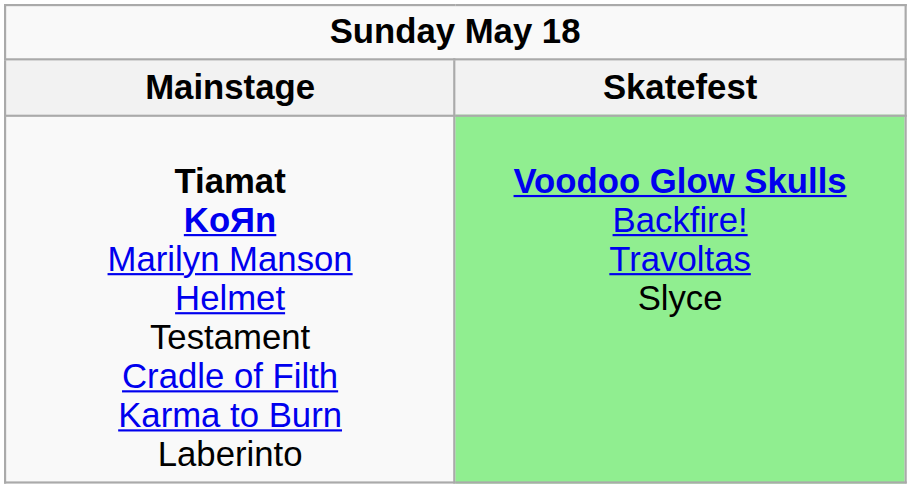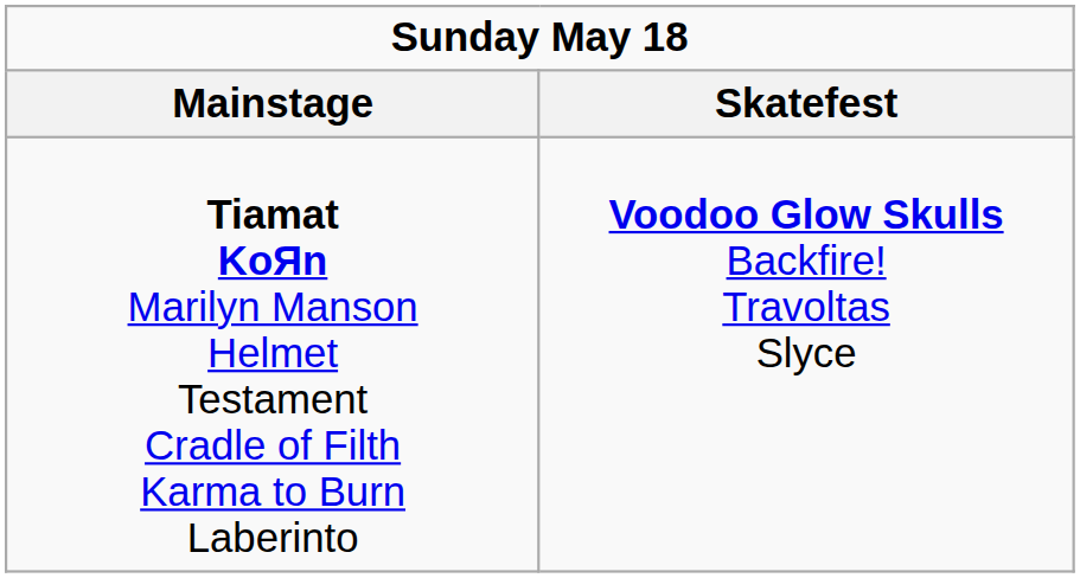row 3 | Skatefest: lightgreen background -> no background
